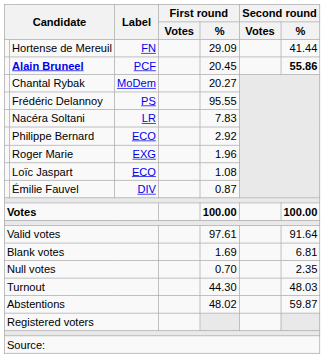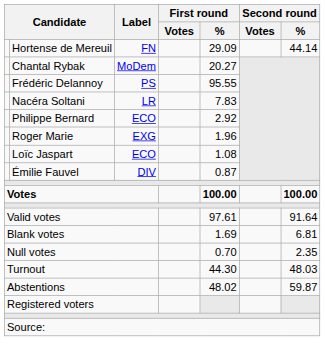Hortense de Mereuil | Second round / %: 41.44 -> 44.14
- row: Alain Bruneel | PCF | 20.45 | 55.86
